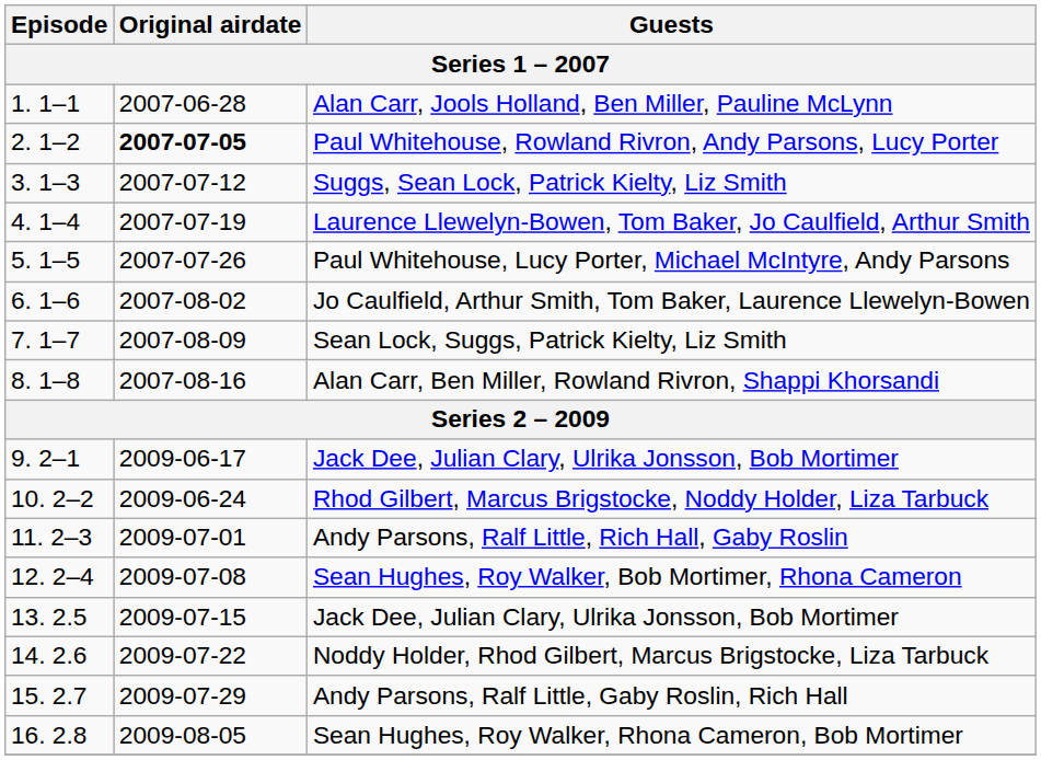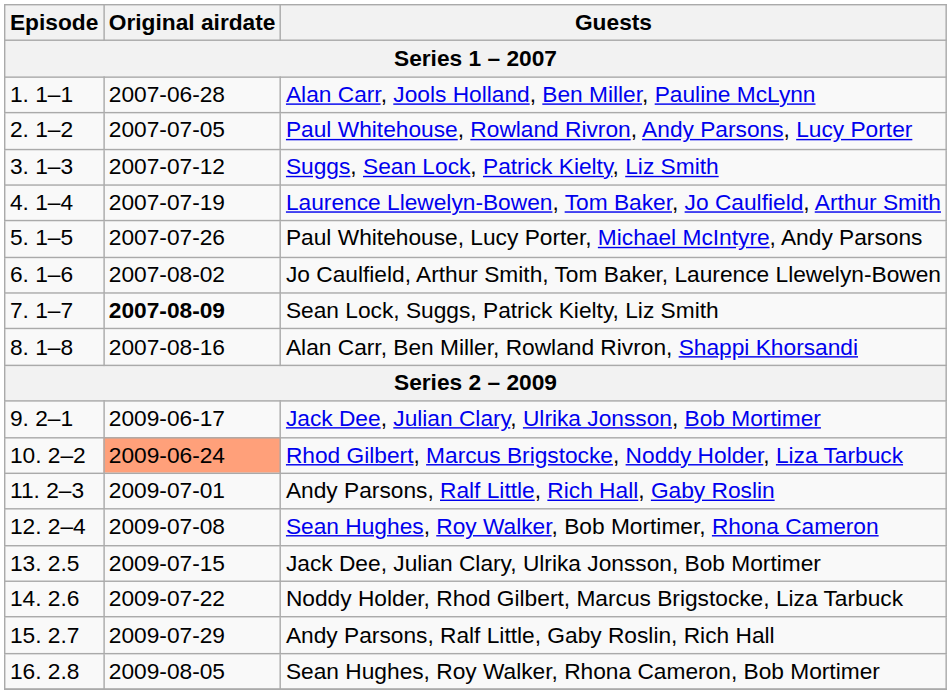Paul Whitehouse, Rowland Rivron, Andy Parsons, Lucy Porter | Original airdate: bold -> normal
Sean Lock, Suggs, Patrick Kielty, Liz Smith | Original airdate: normal -> bold
Rhod Gilbert, Marcus Brigstocke, Noddy Holder, Liza Tarbuck | Original airdate: no background -> lightsalmon background
